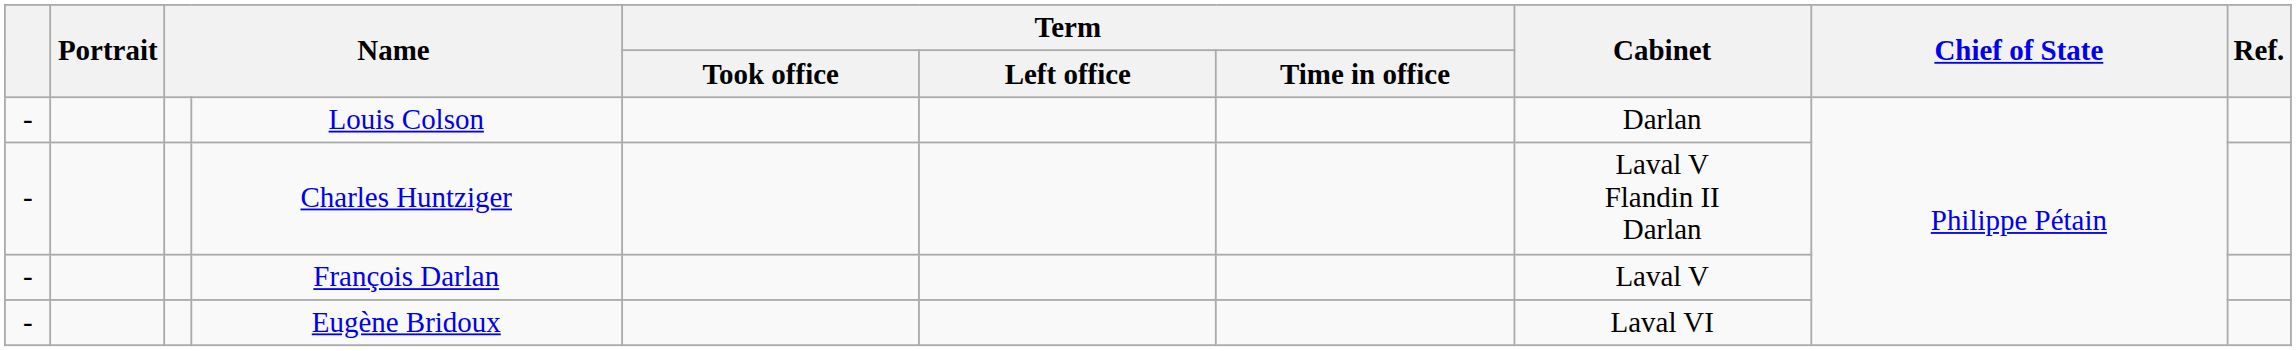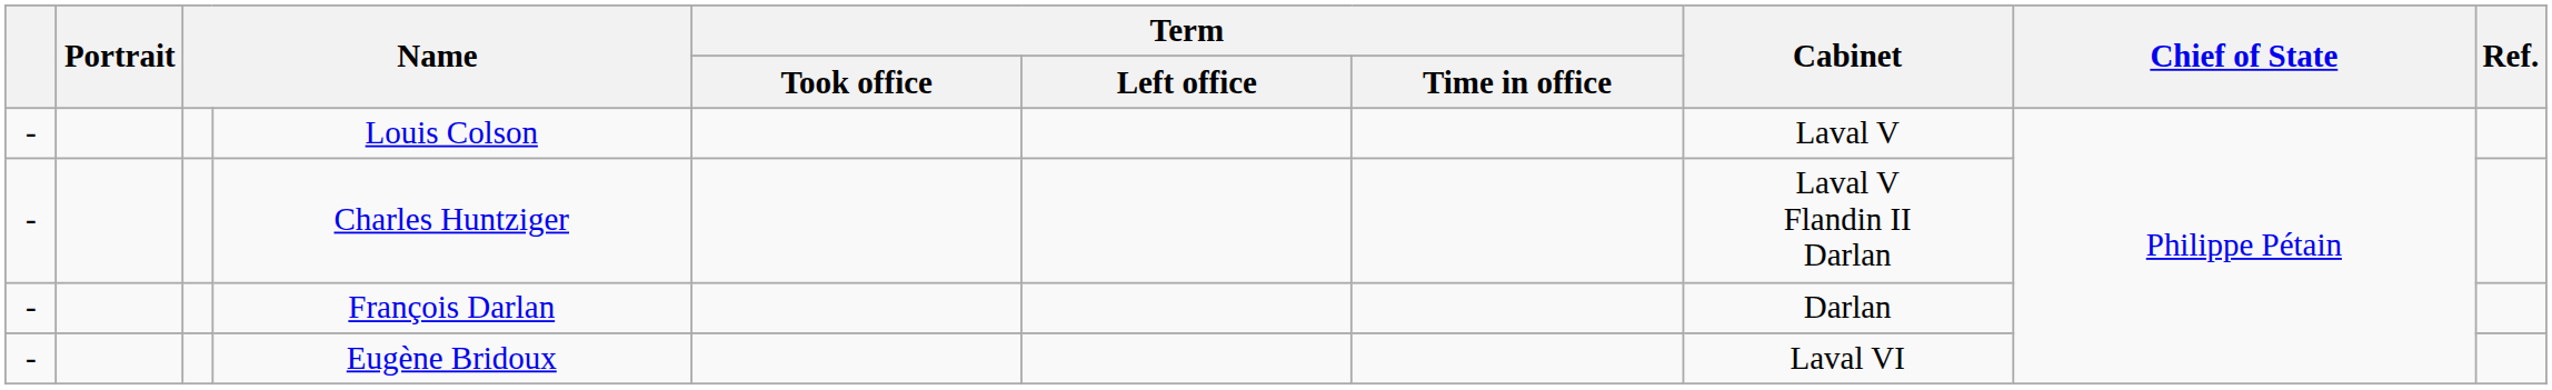Louis Colson | Cabinet: Darlan -> Laval V
François Darlan | Cabinet: Laval V -> Darlan
